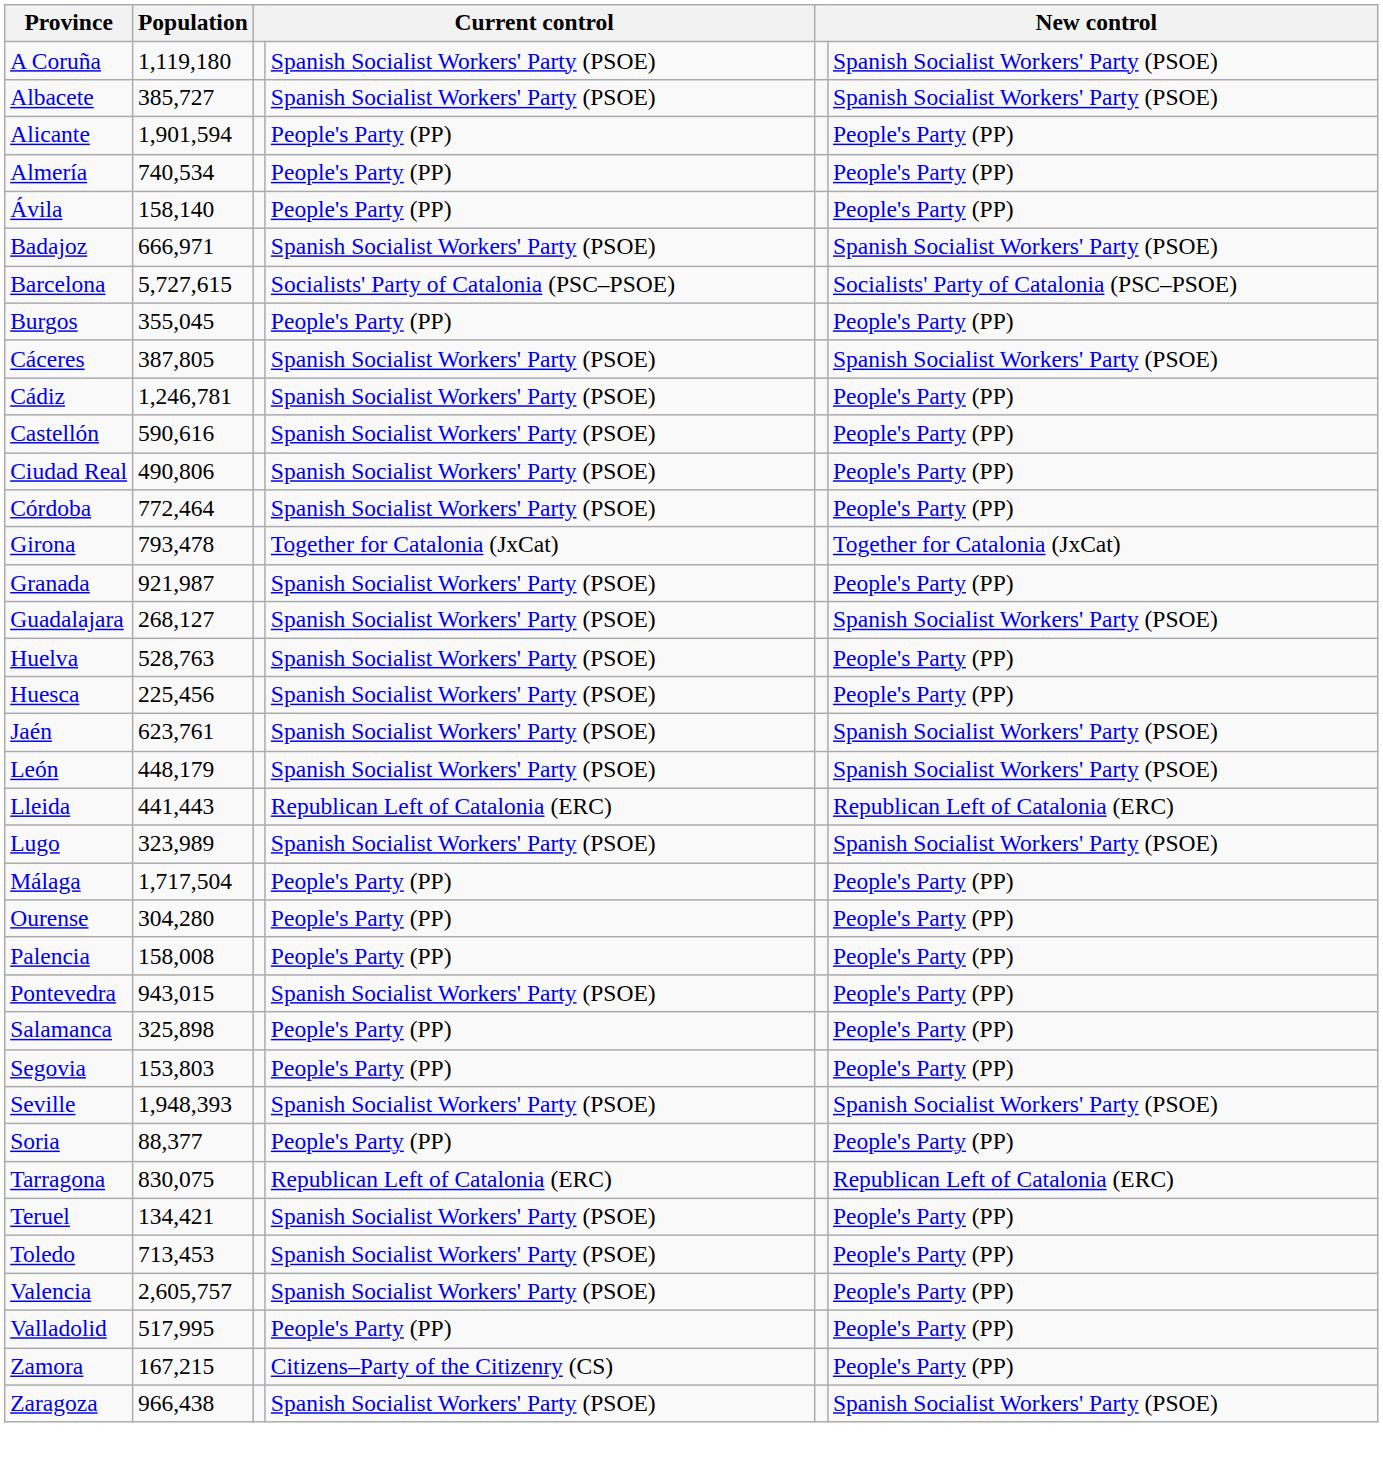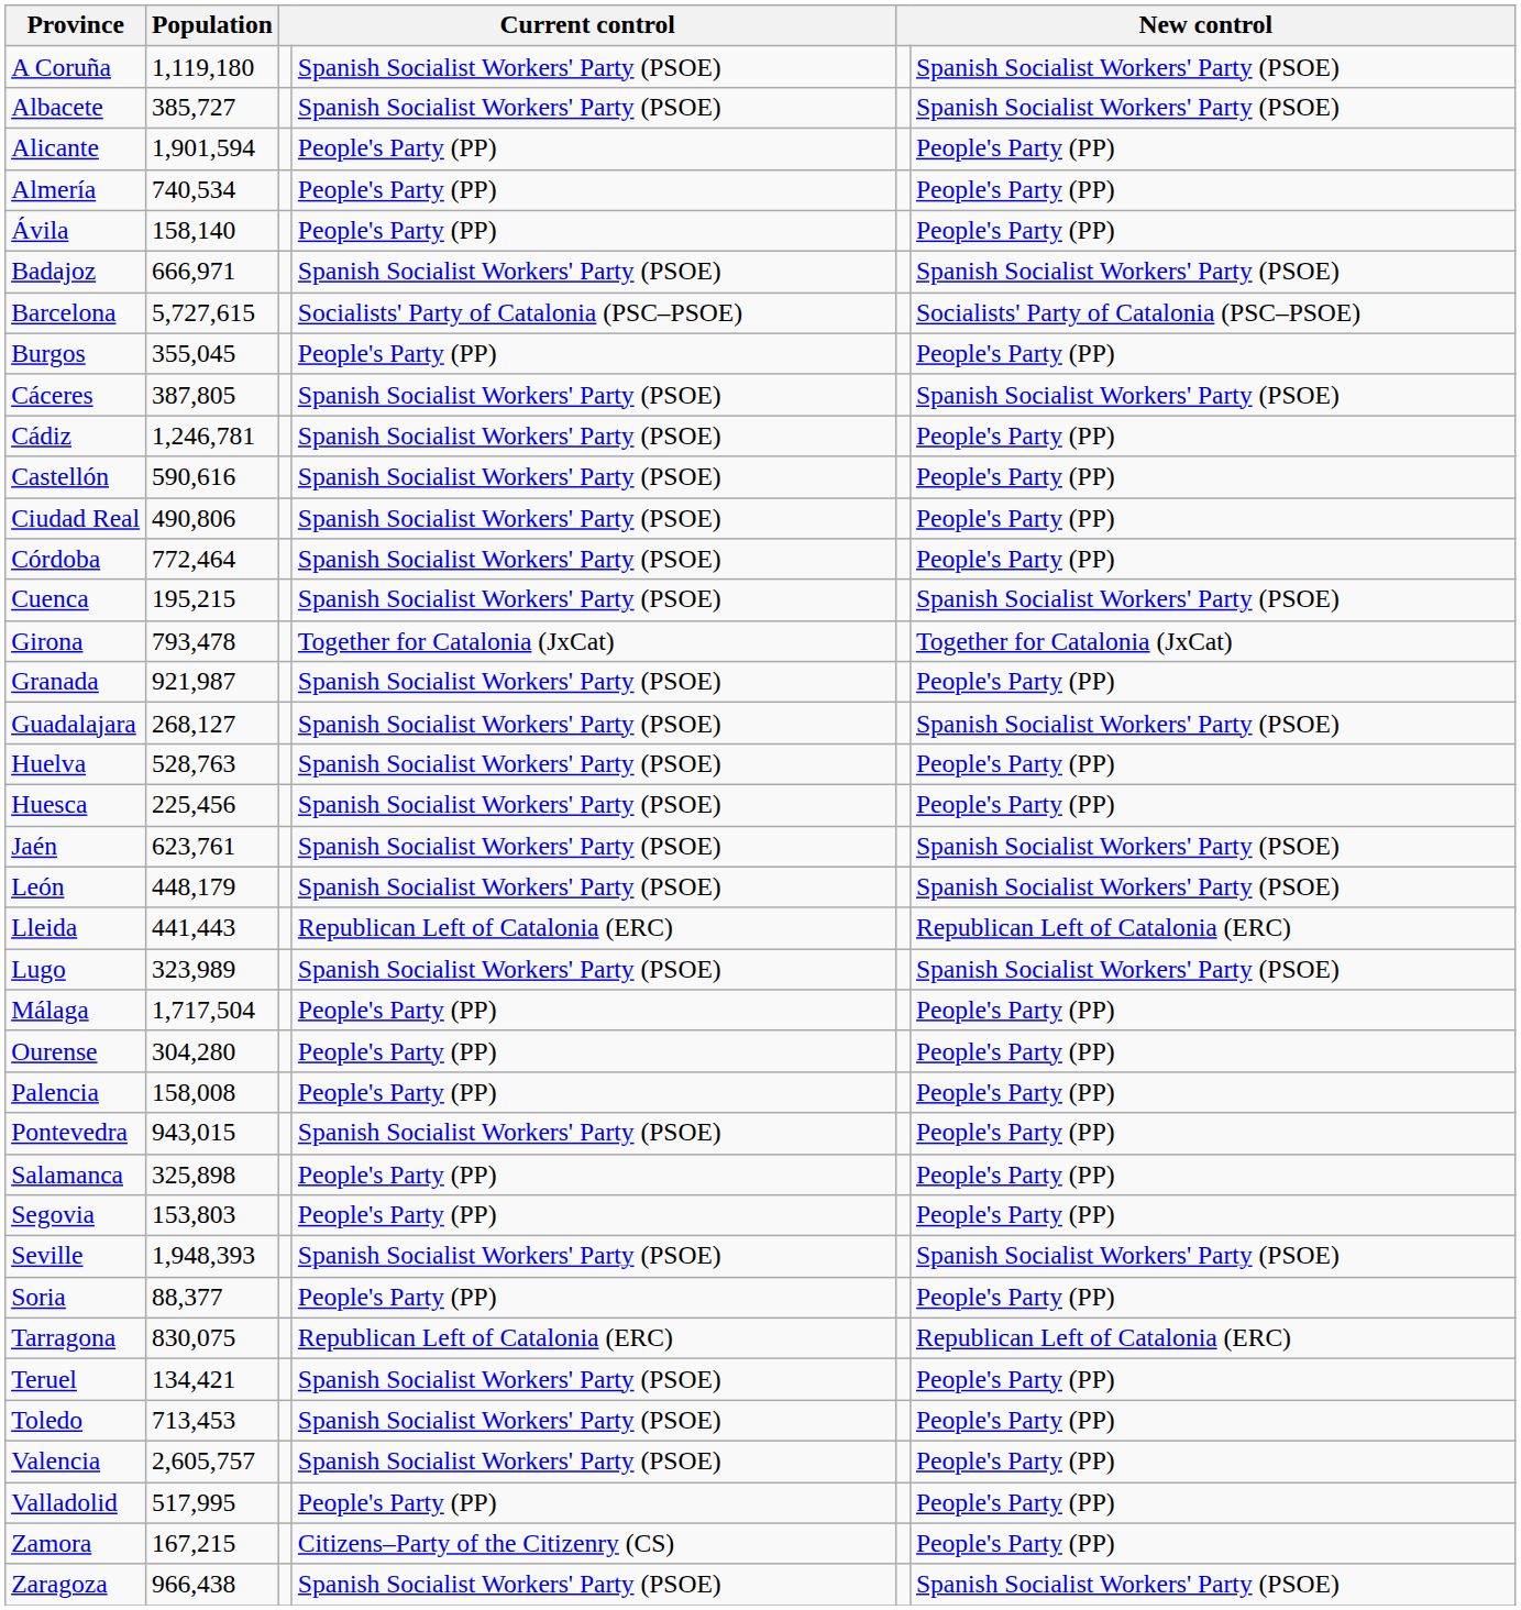+ row: Cuenca | 195,215 | Spanish Socialist Workers' Party (PSOE) | Spanish Socialist Workers' Party (PSOE)
